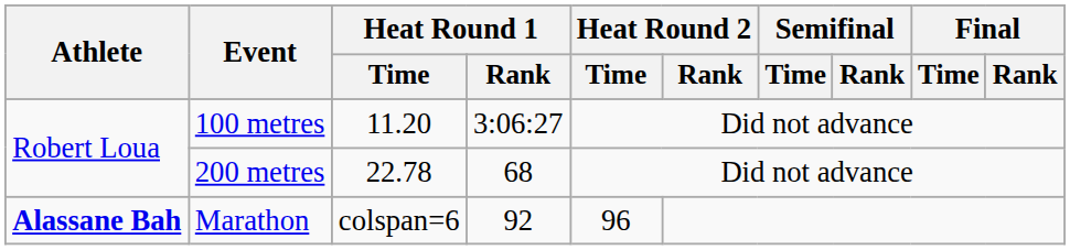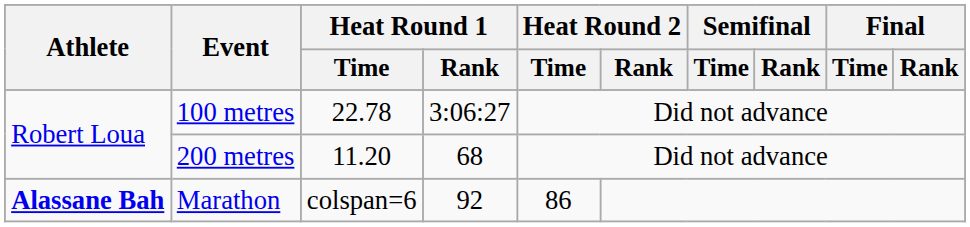100 metres | Heat Round 1 / Time: 11.20 -> 22.78
200 metres | Heat Round 1 / Time: 22.78 -> 11.20
Marathon | Heat Round 2 / Time: 96 -> 86
